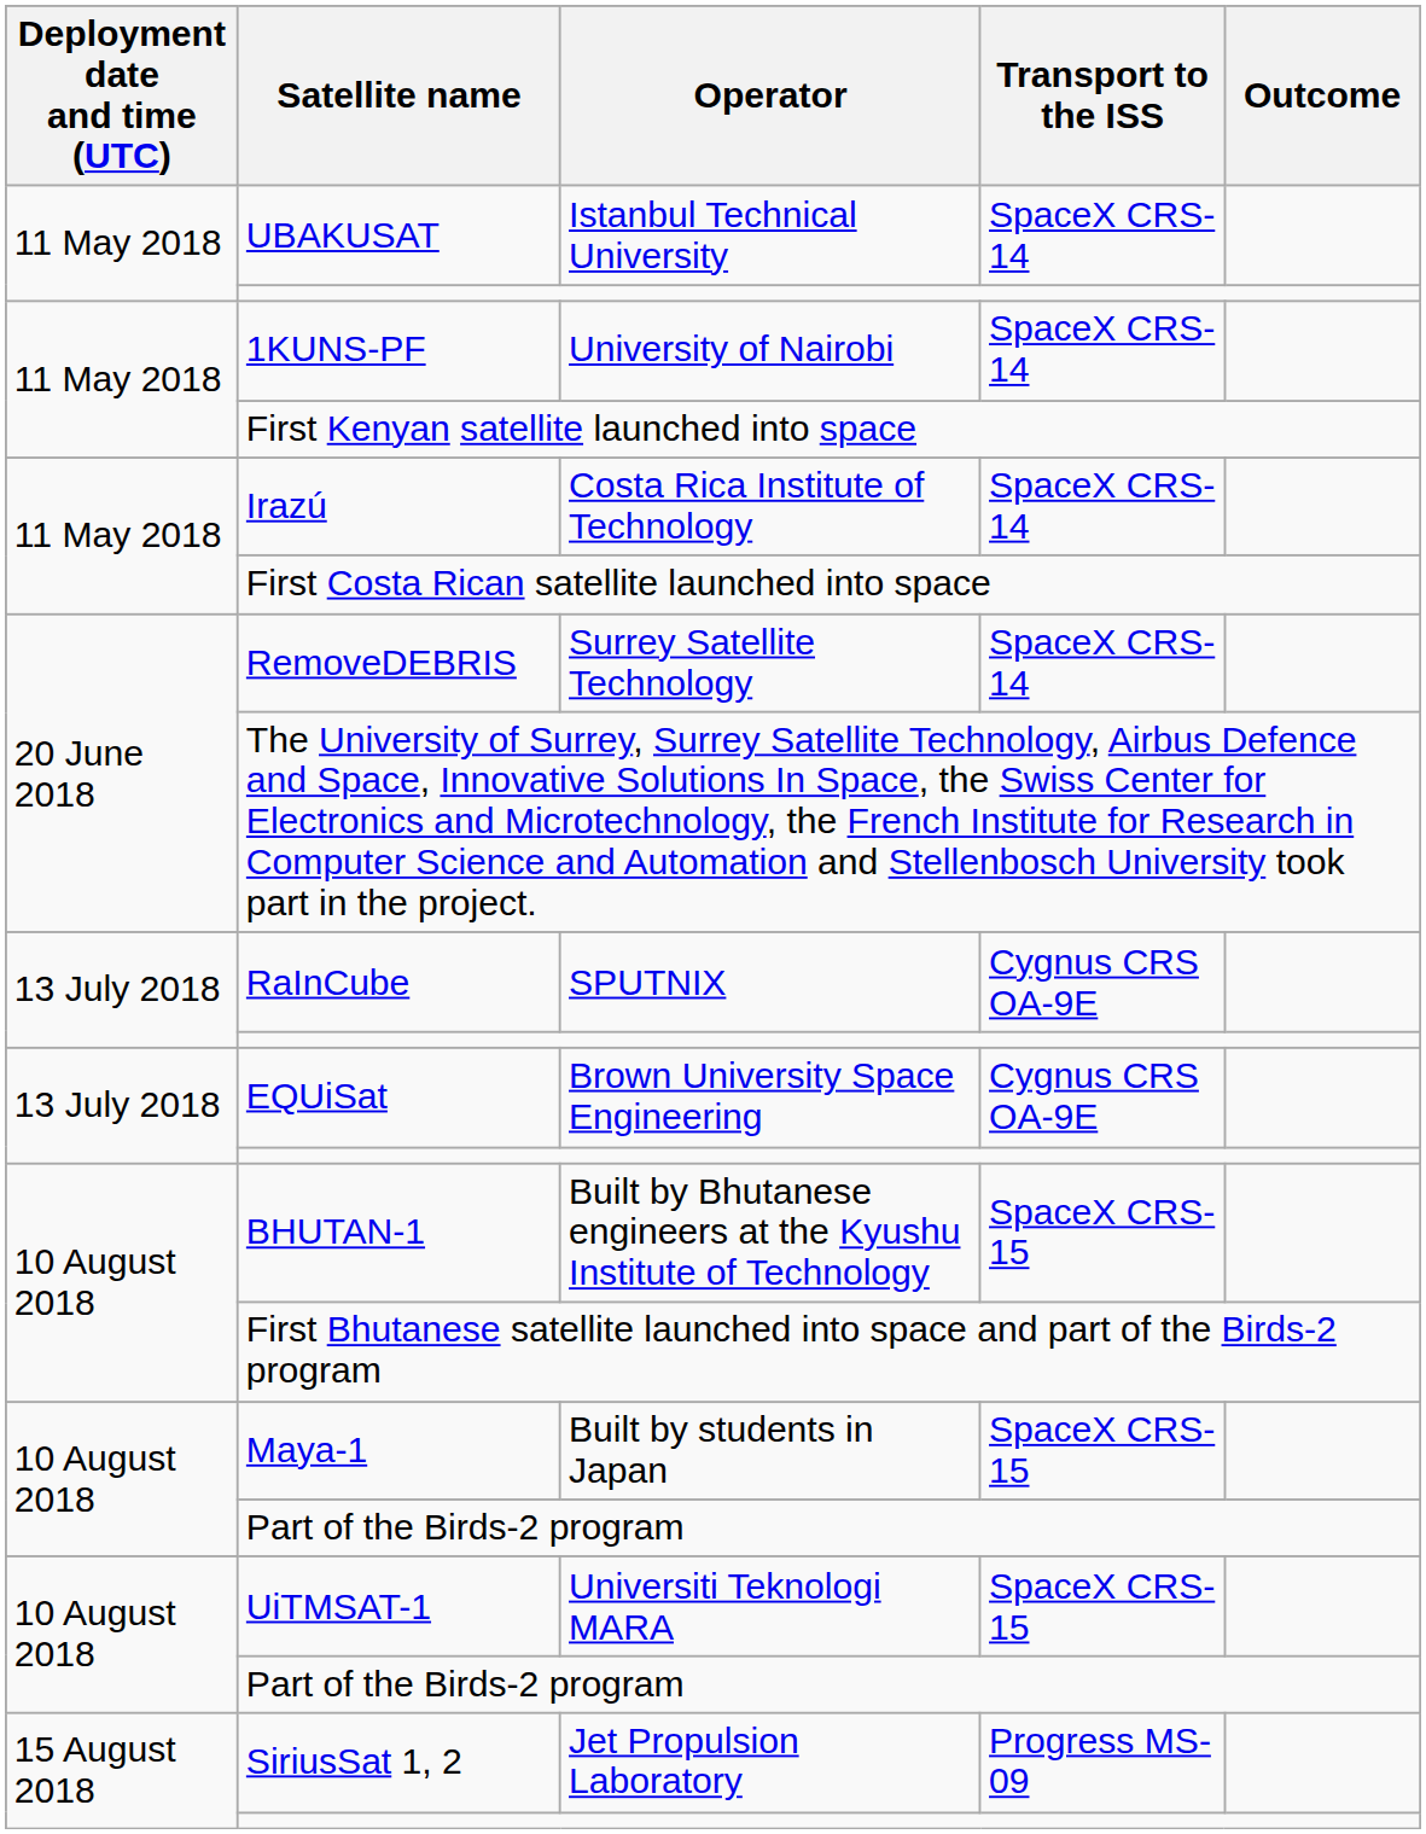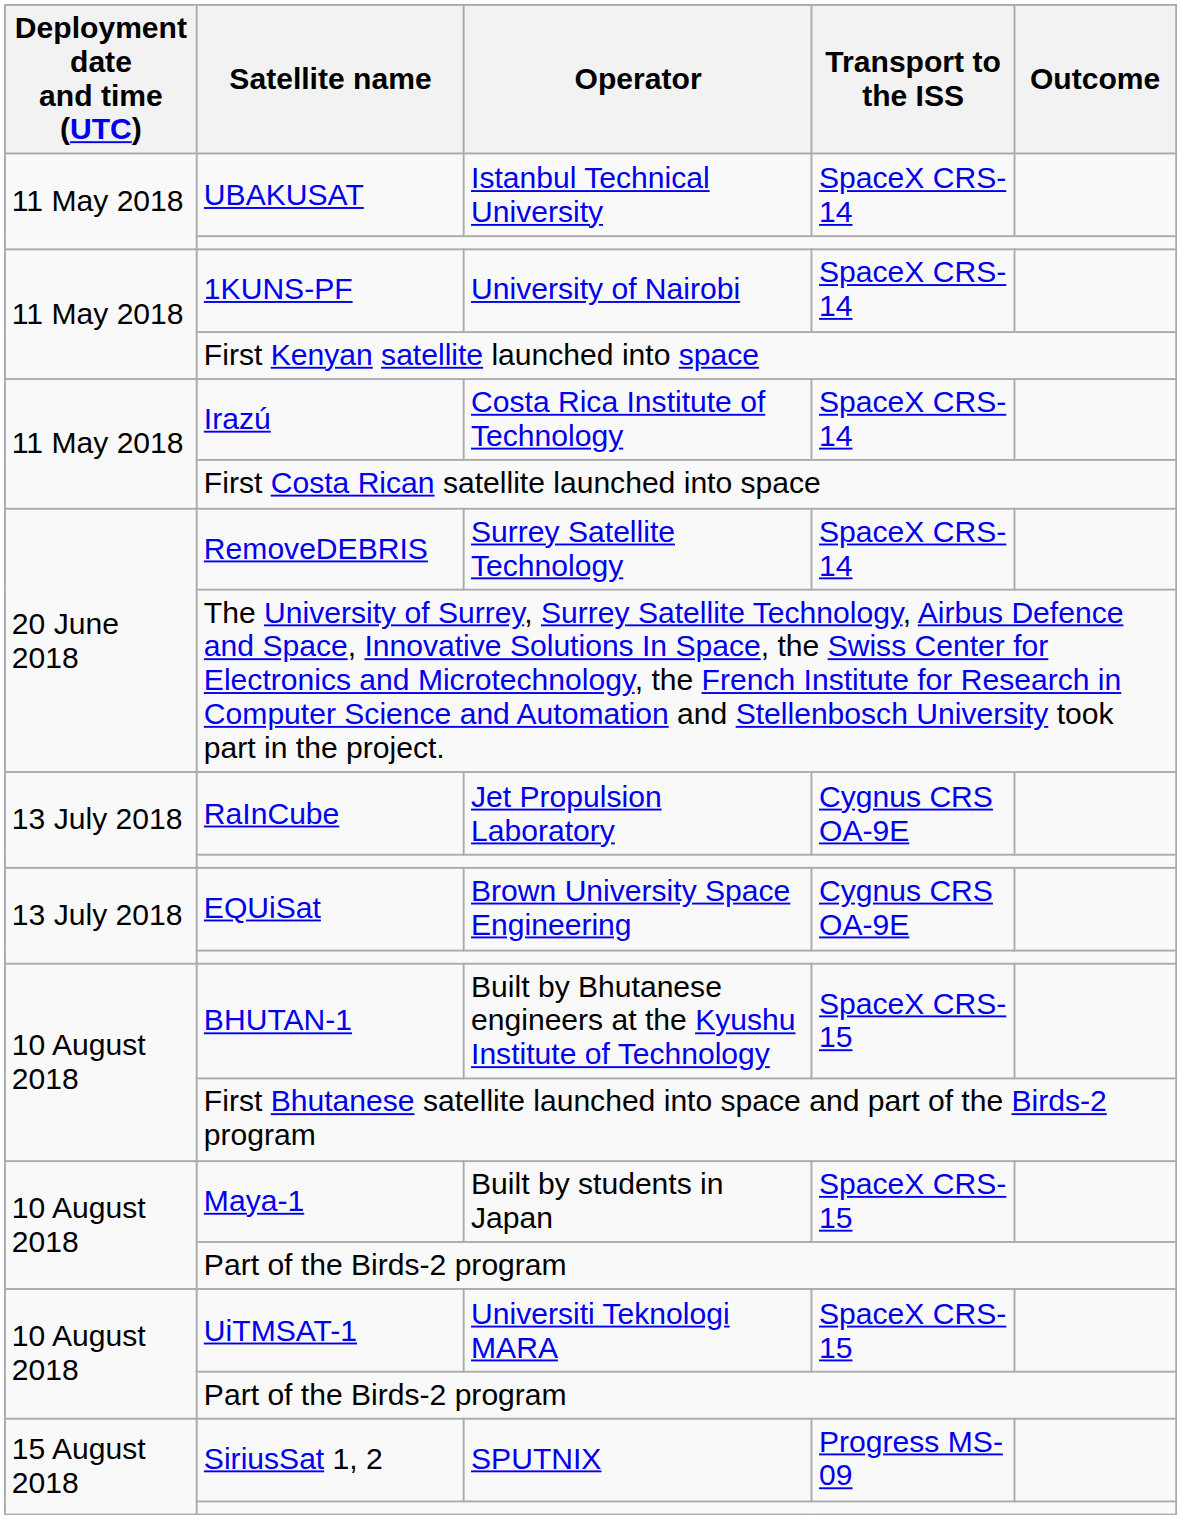RaInCube | Operator: SPUTNIX -> Jet Propulsion Laboratory
SiriusSat 1, 2 | Operator: Jet Propulsion Laboratory -> SPUTNIX
